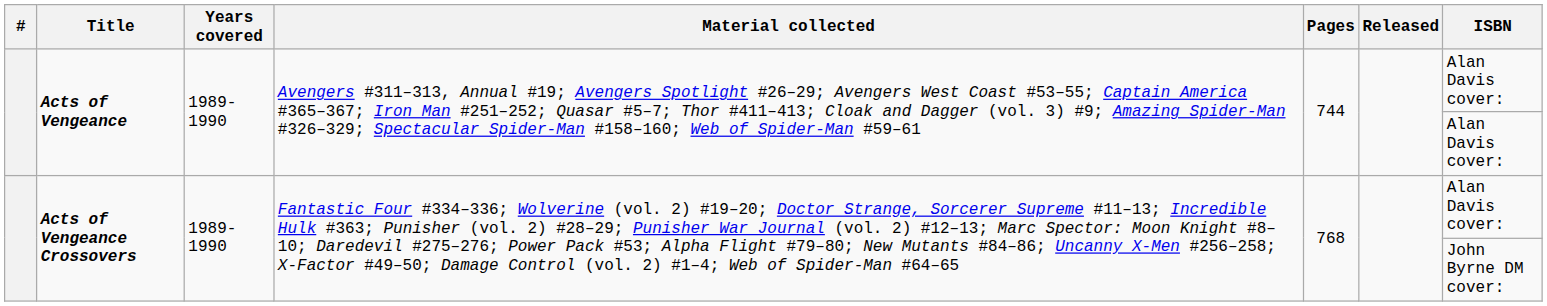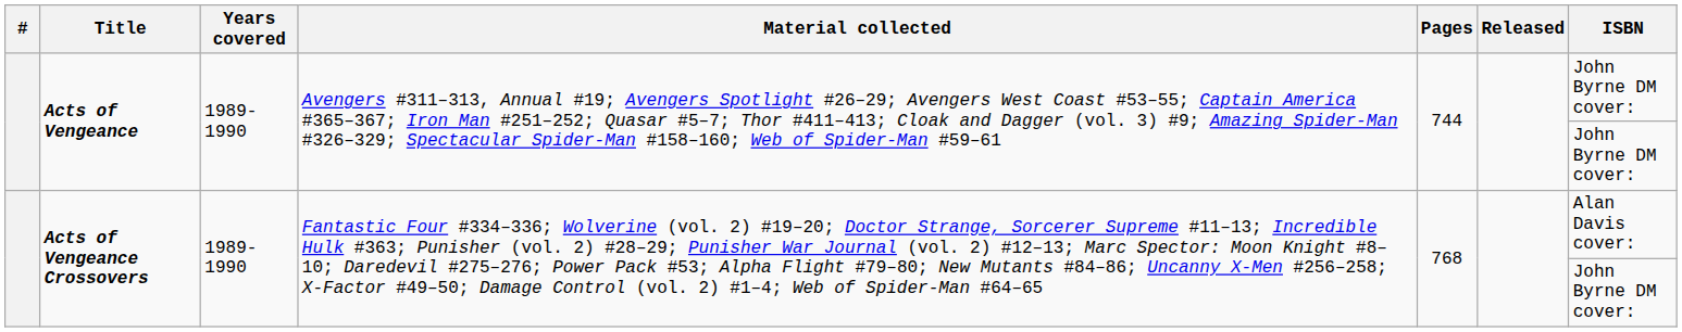row 2 | ISBN: Alan Davis cover: -> John Byrne DM cover:
row 3 | ISBN: Alan Davis cover: -> John Byrne DM cover:
